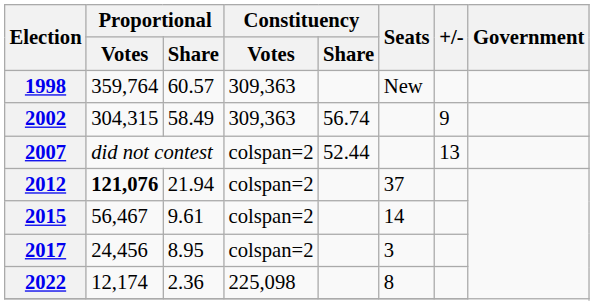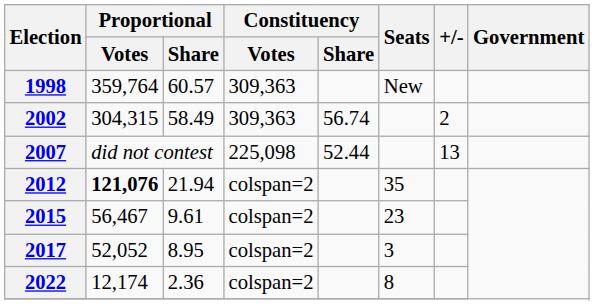2002 | +/-: 9 -> 2
2007 | Constituency / Votes: colspan=2 -> 225,098
2012 | Seats: 37 -> 35
2015 | Seats: 14 -> 23
2017 | Proportional / Votes: 24,456 -> 52,052
2022 | Constituency / Votes: 225,098 -> colspan=2
